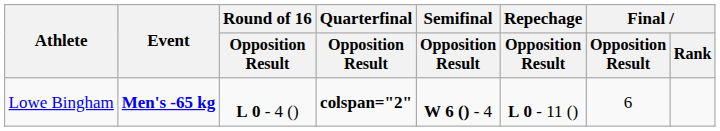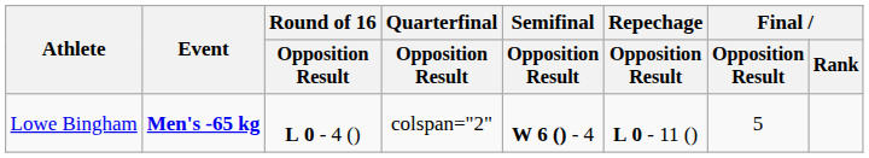Lowe Bingham | Quarterfinal / Opposition Result: bold -> normal
Lowe Bingham | Final / Opposition Result: 6 -> 5
